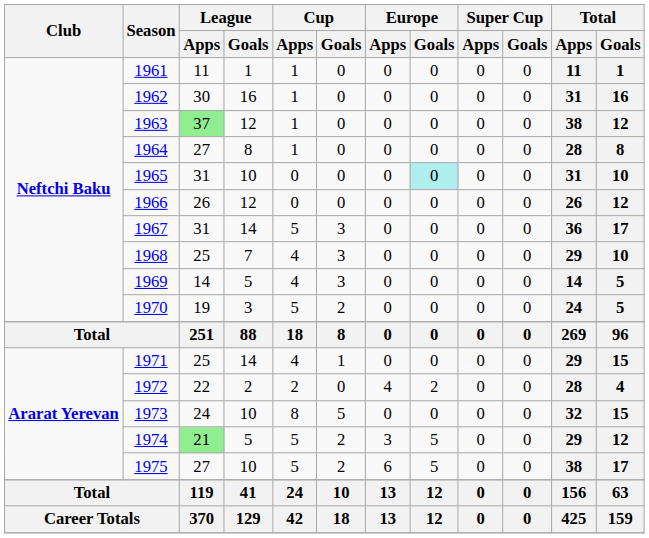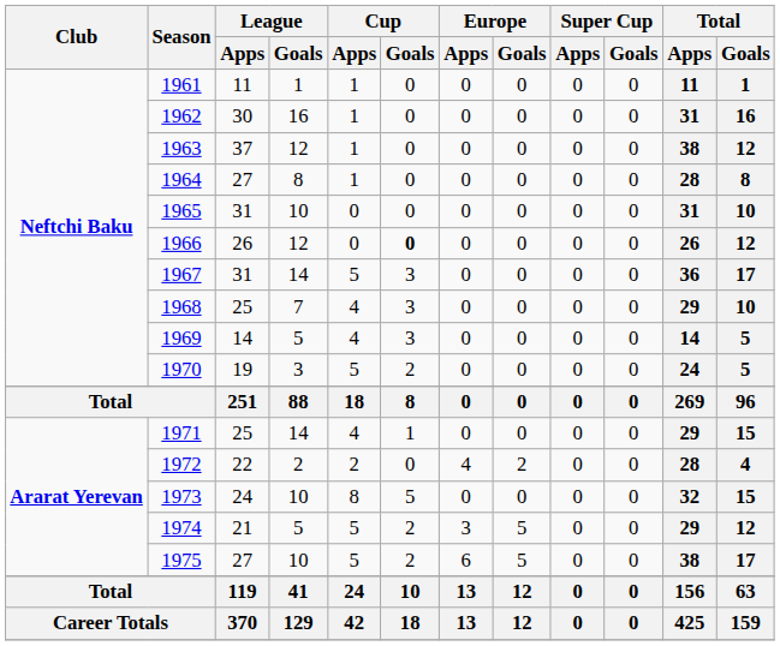1963 | League / Apps: lightgreen background -> no background
1965 | Europe / Goals: paleturquoise background -> no background
1966 | Cup / Goals: normal -> bold
1974 | League / Apps: lightgreen background -> no background
